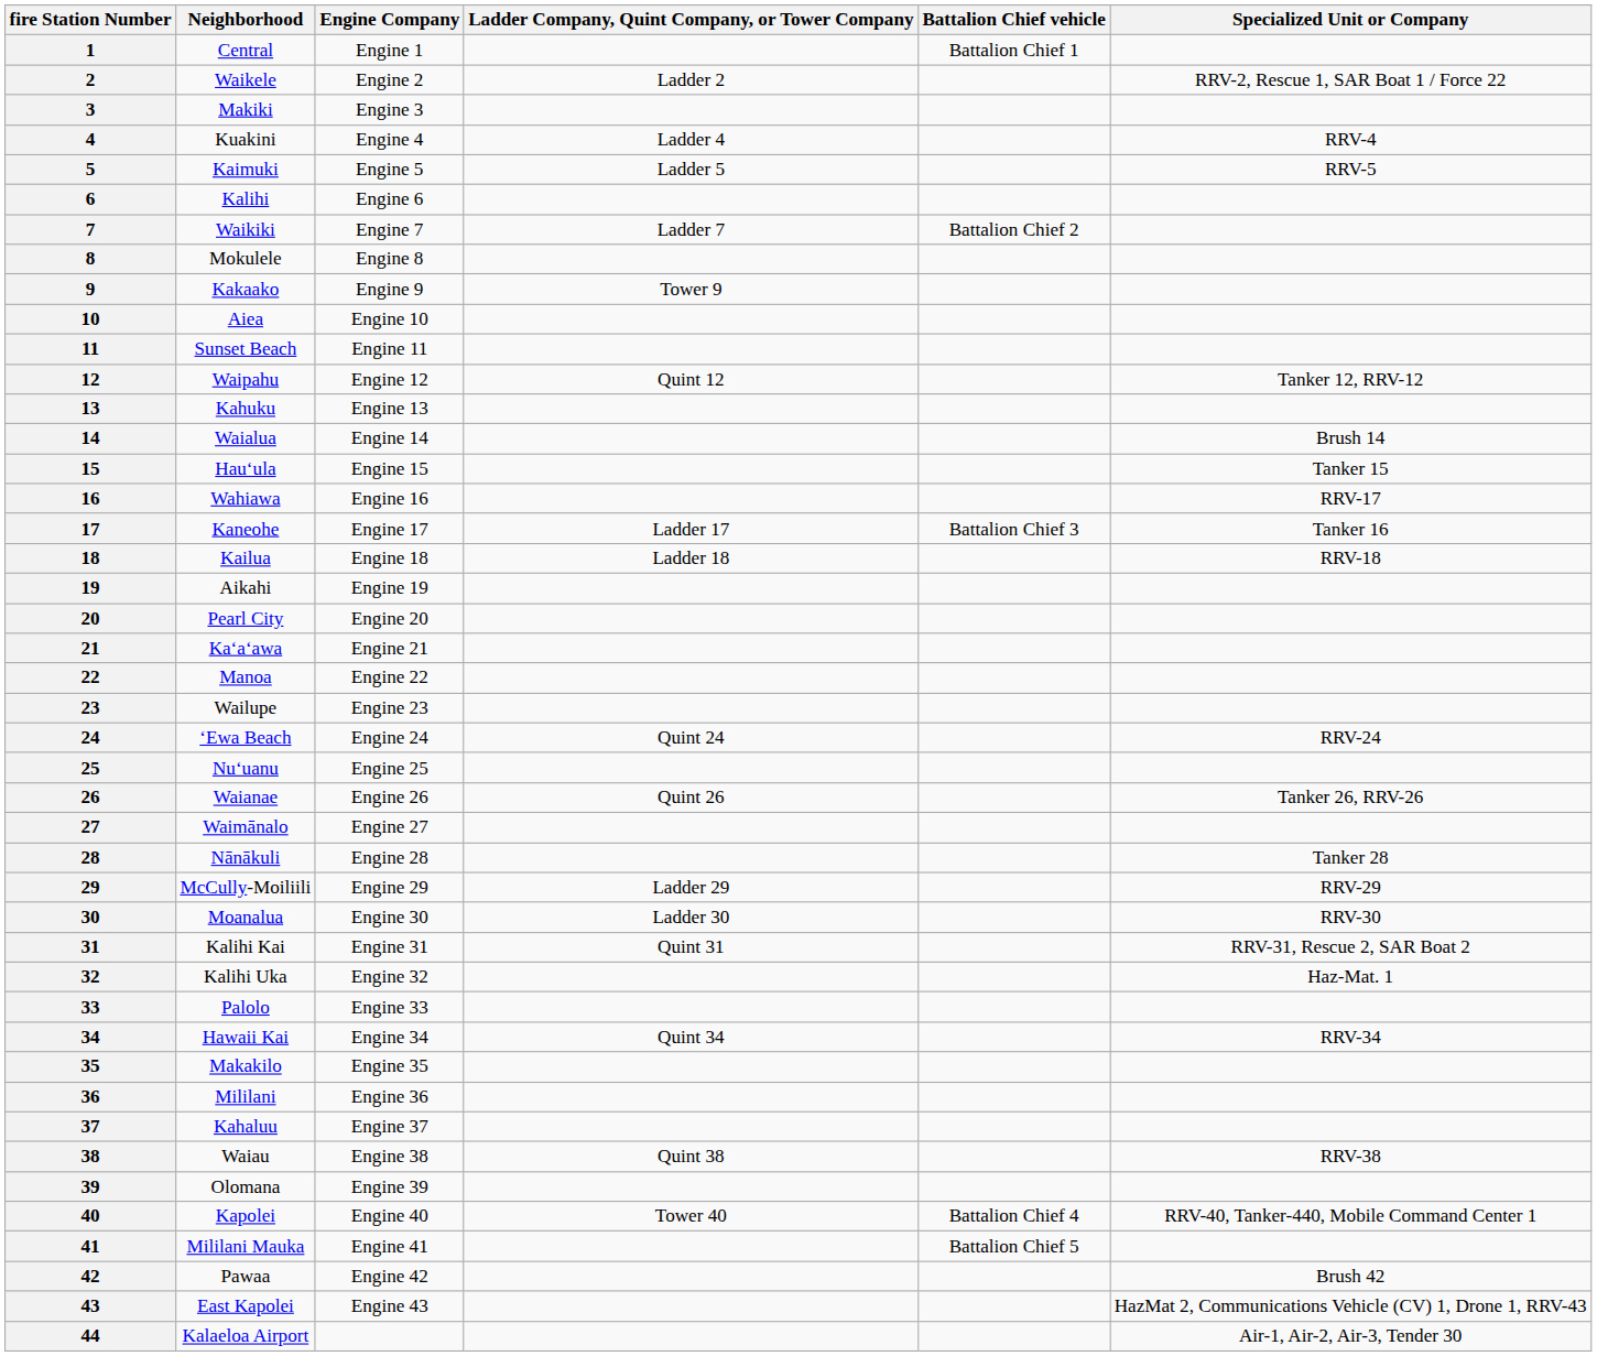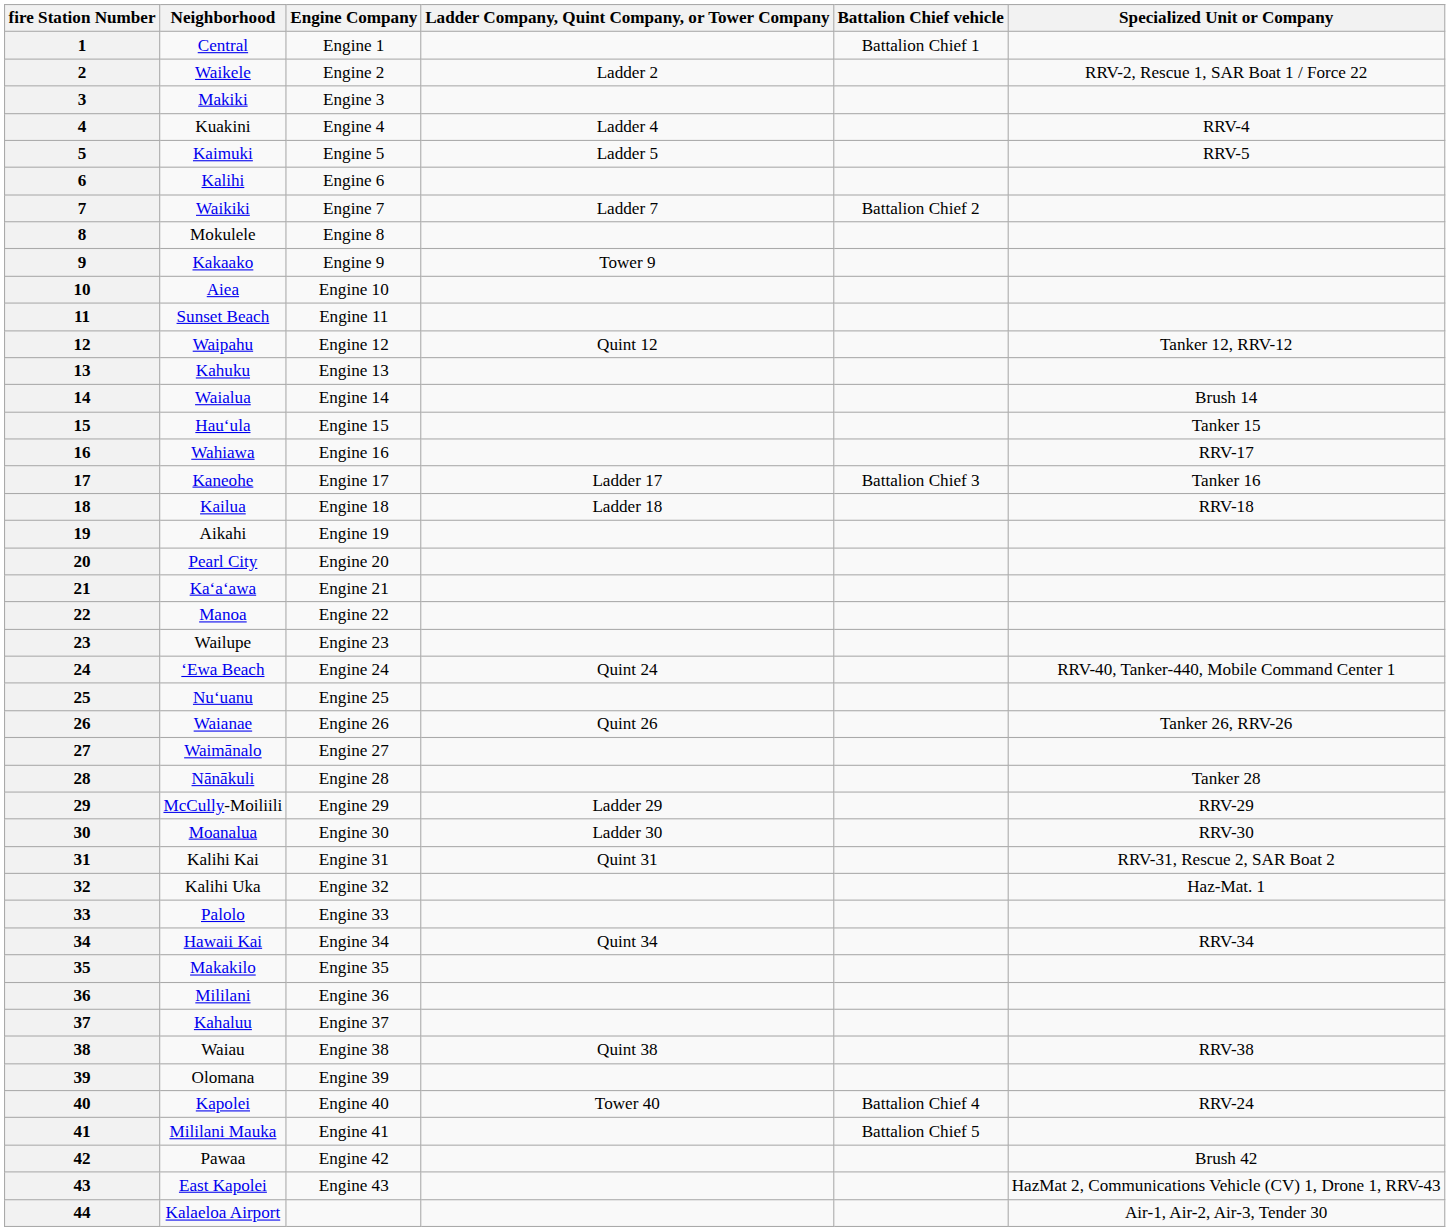24 | Specialized Unit or Company: RRV-24 -> RRV-40, Tanker-440, Mobile Command Center 1
40 | Specialized Unit or Company: RRV-40, Tanker-440, Mobile Command Center 1 -> RRV-24
